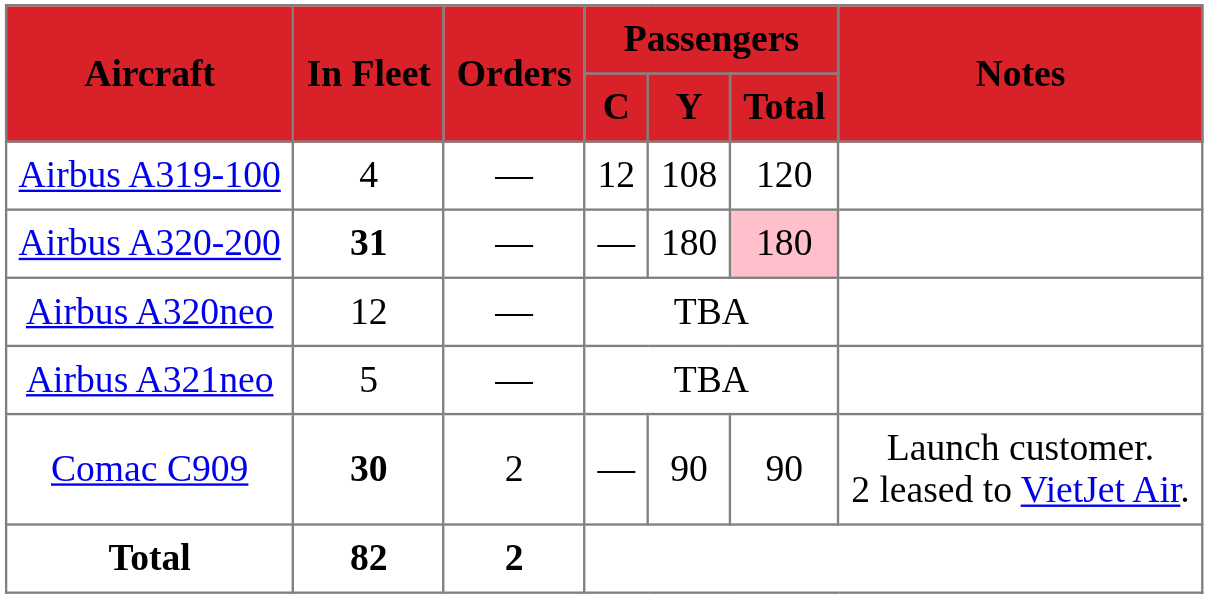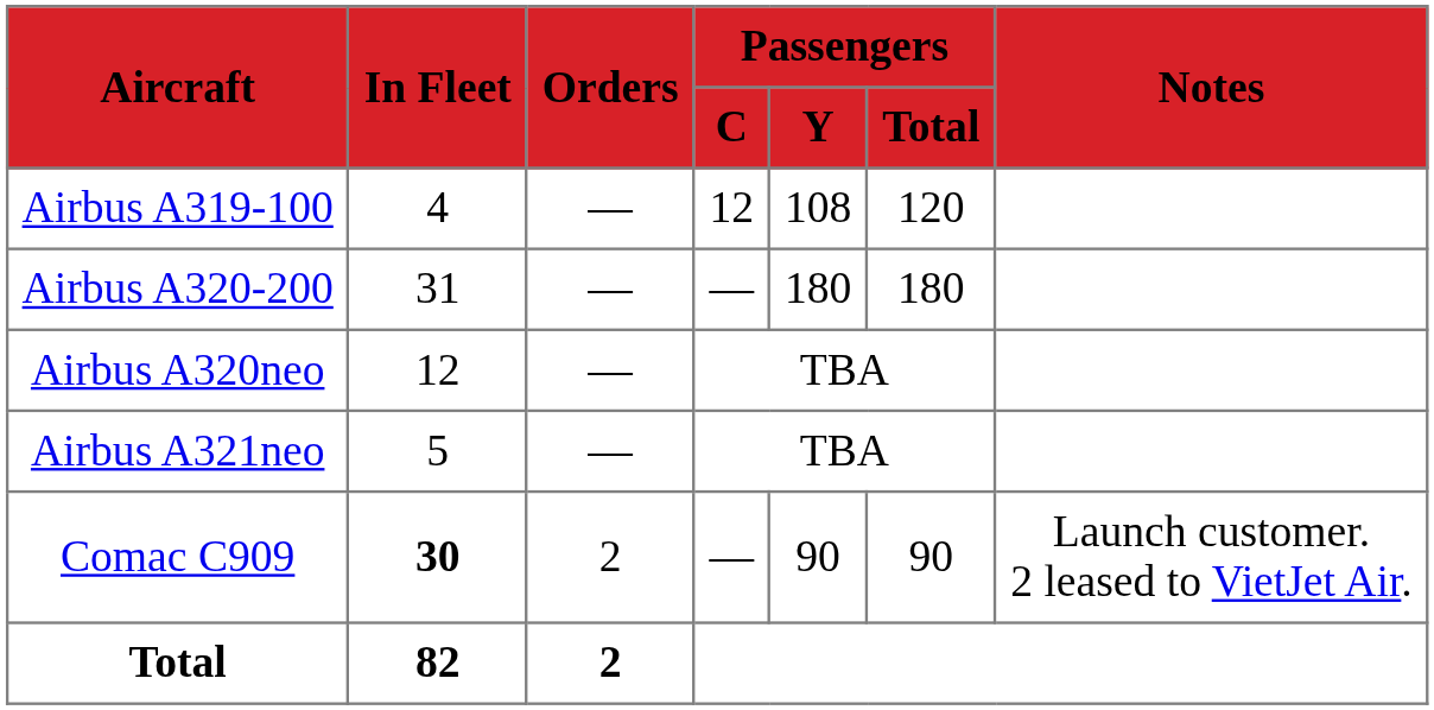Airbus A320-200 | In Fleet: bold -> normal
Airbus A320-200 | Passengers / Total: pink background -> no background
